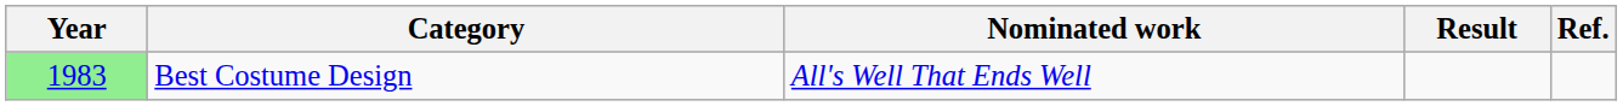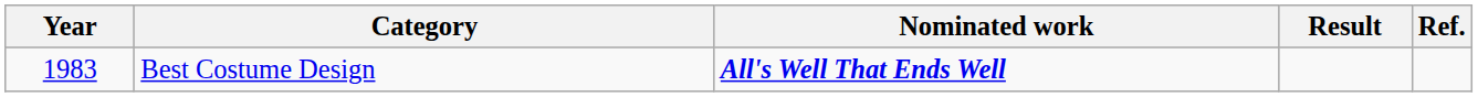row 2 | Year: lightgreen background -> no background
row 2 | Nominated work: normal -> bold
